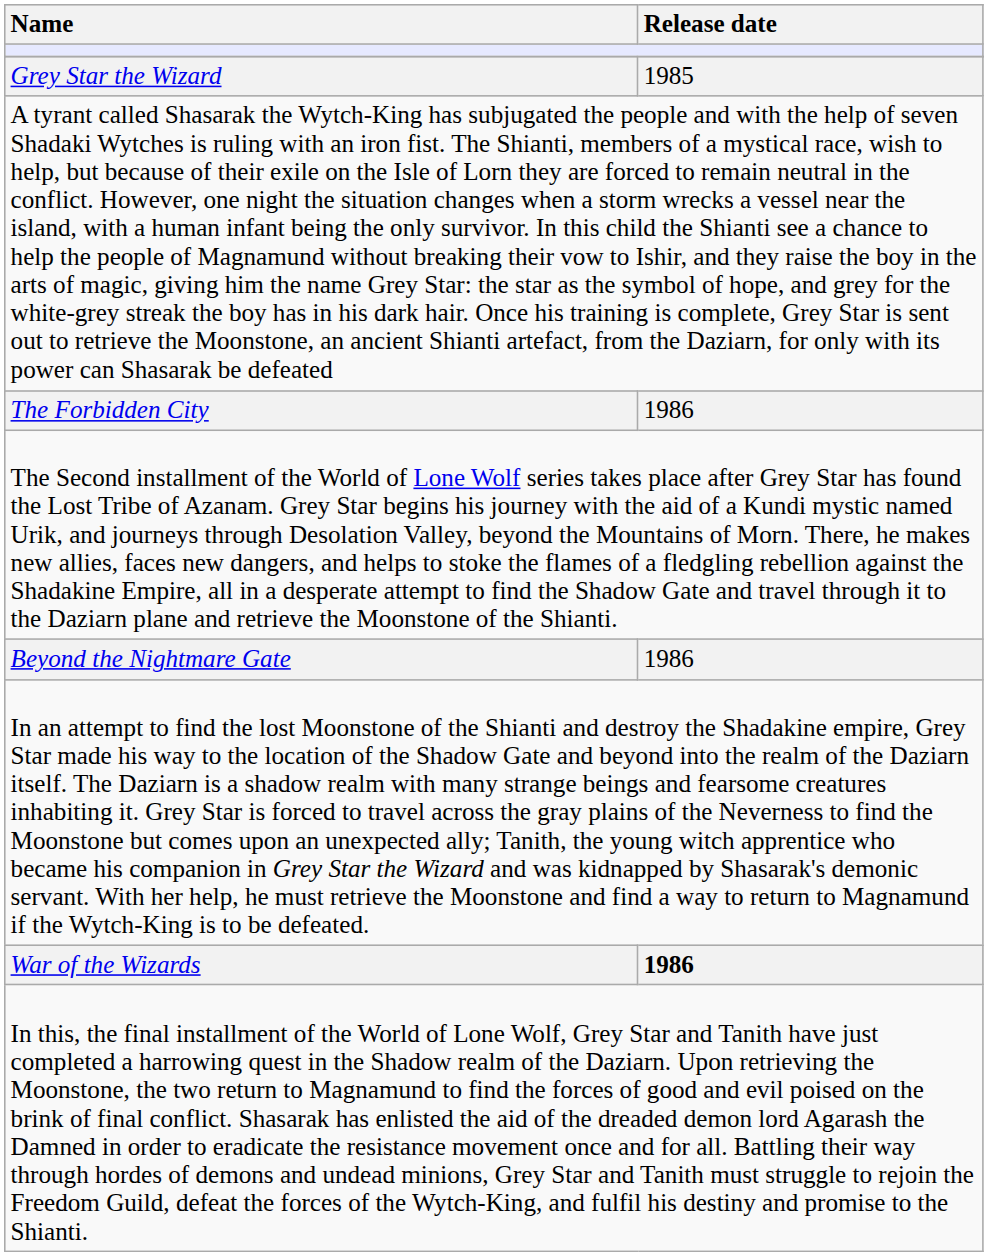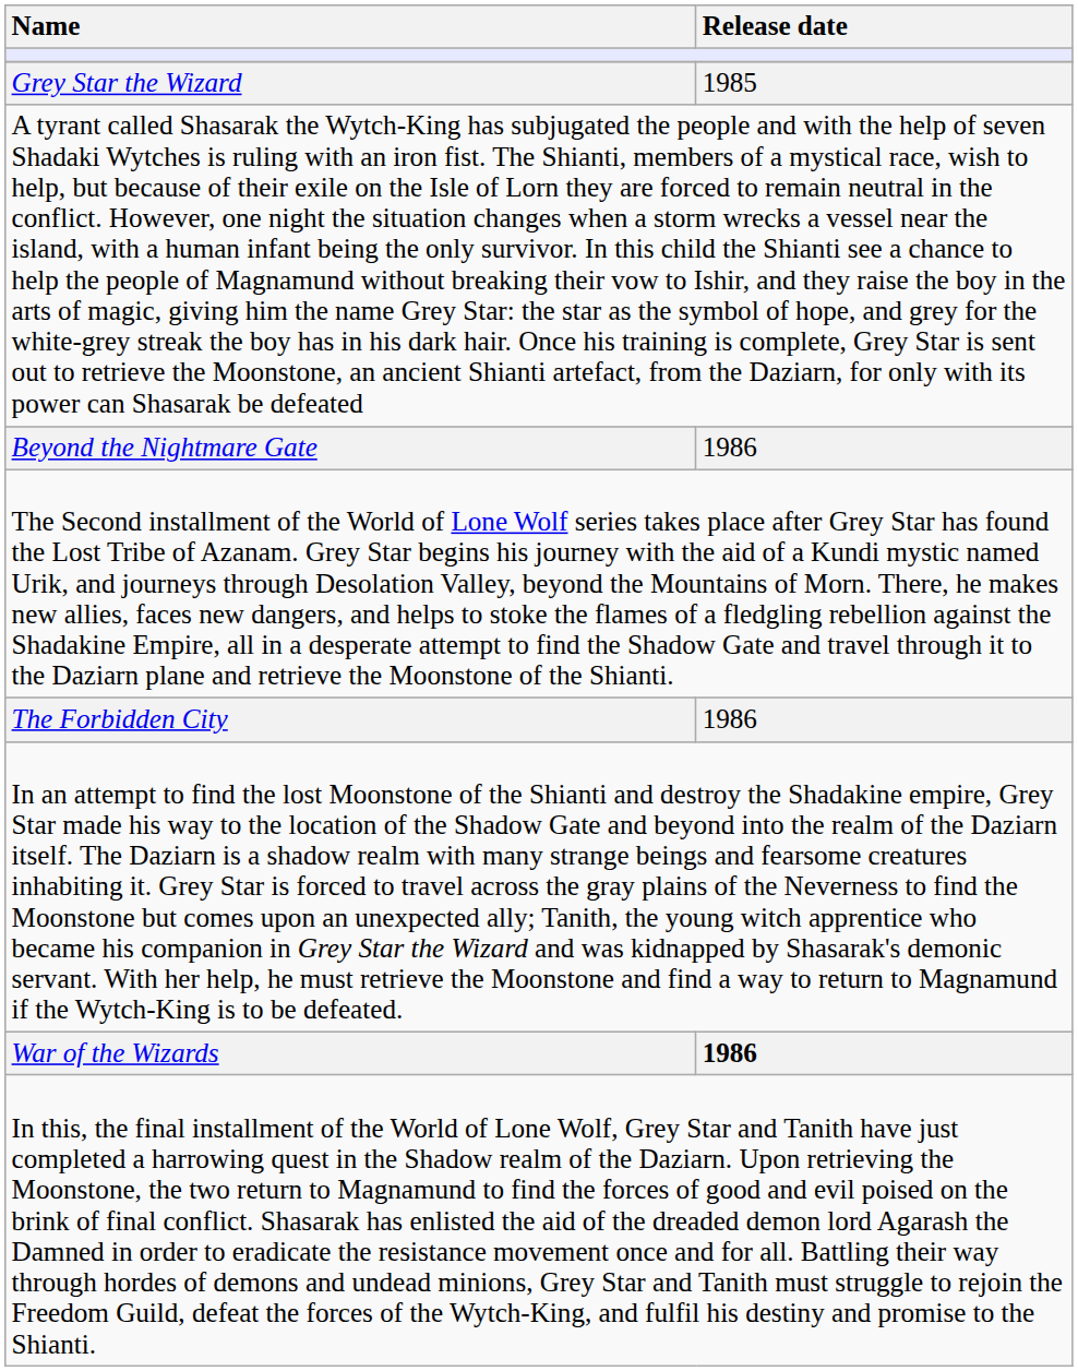row 5 | Name: The Forbidden City -> Beyond the Nightmare Gate
row 7 | Name: Beyond the Nightmare Gate -> The Forbidden City
